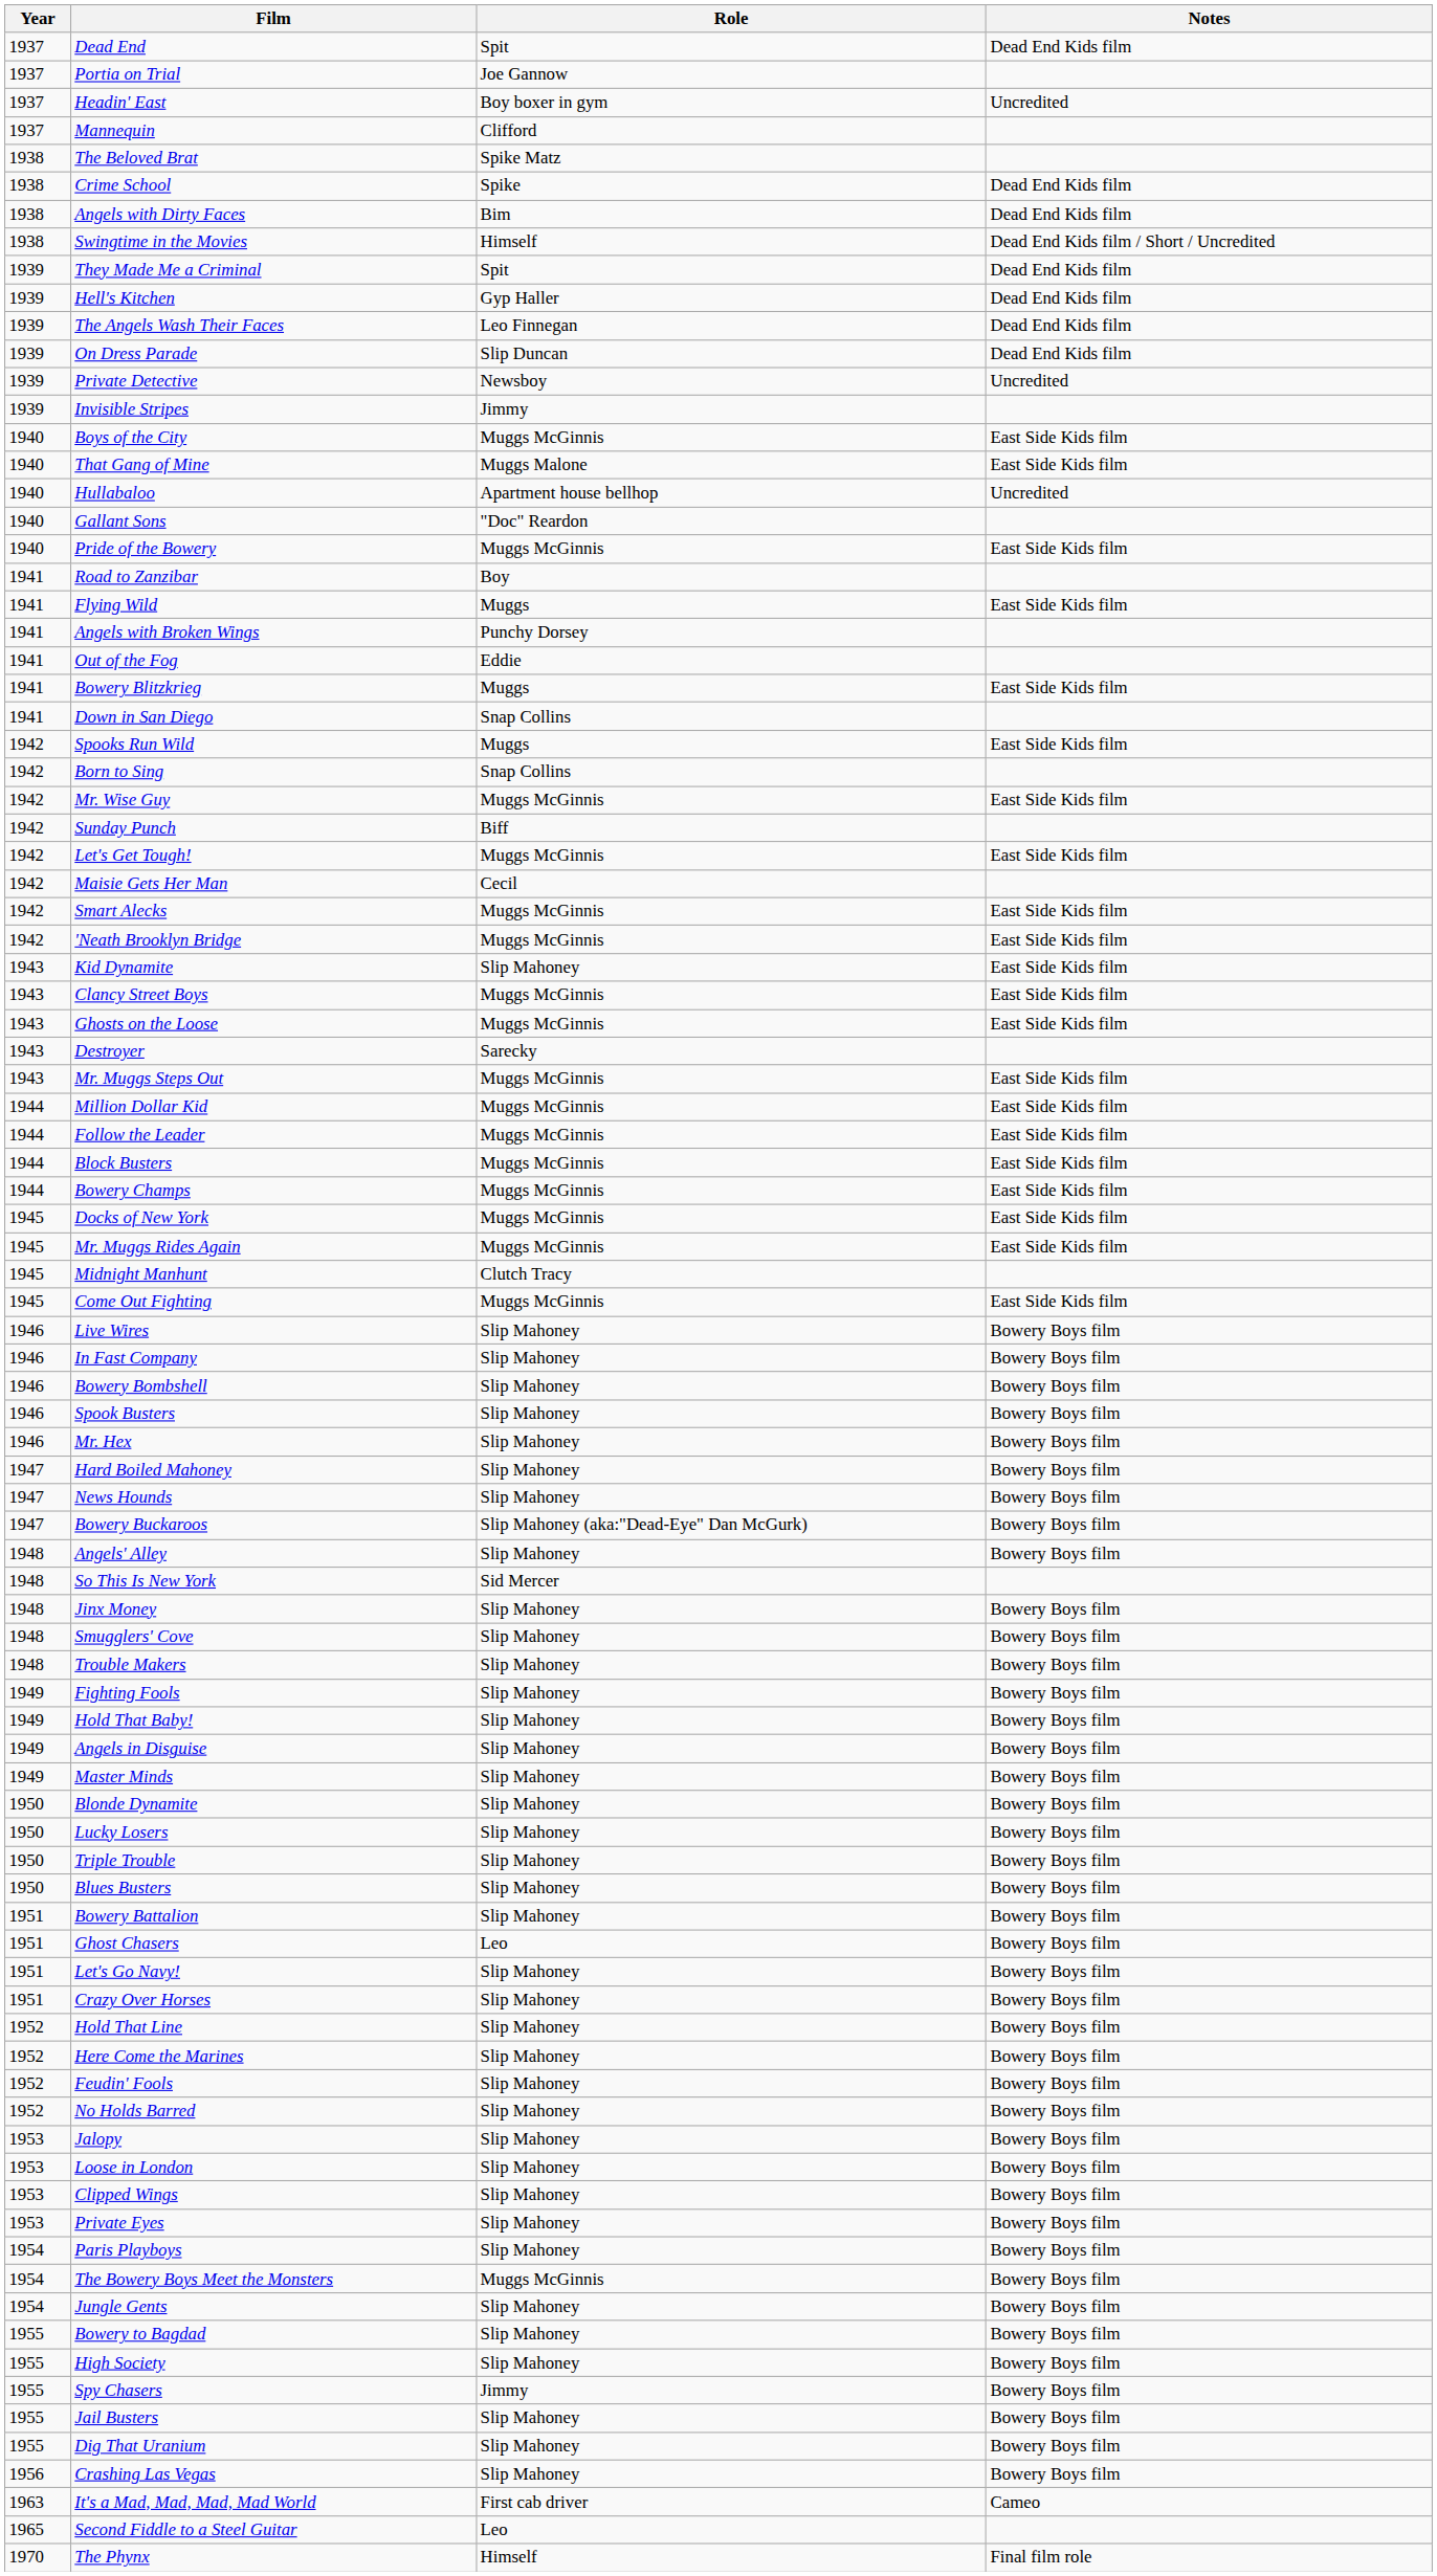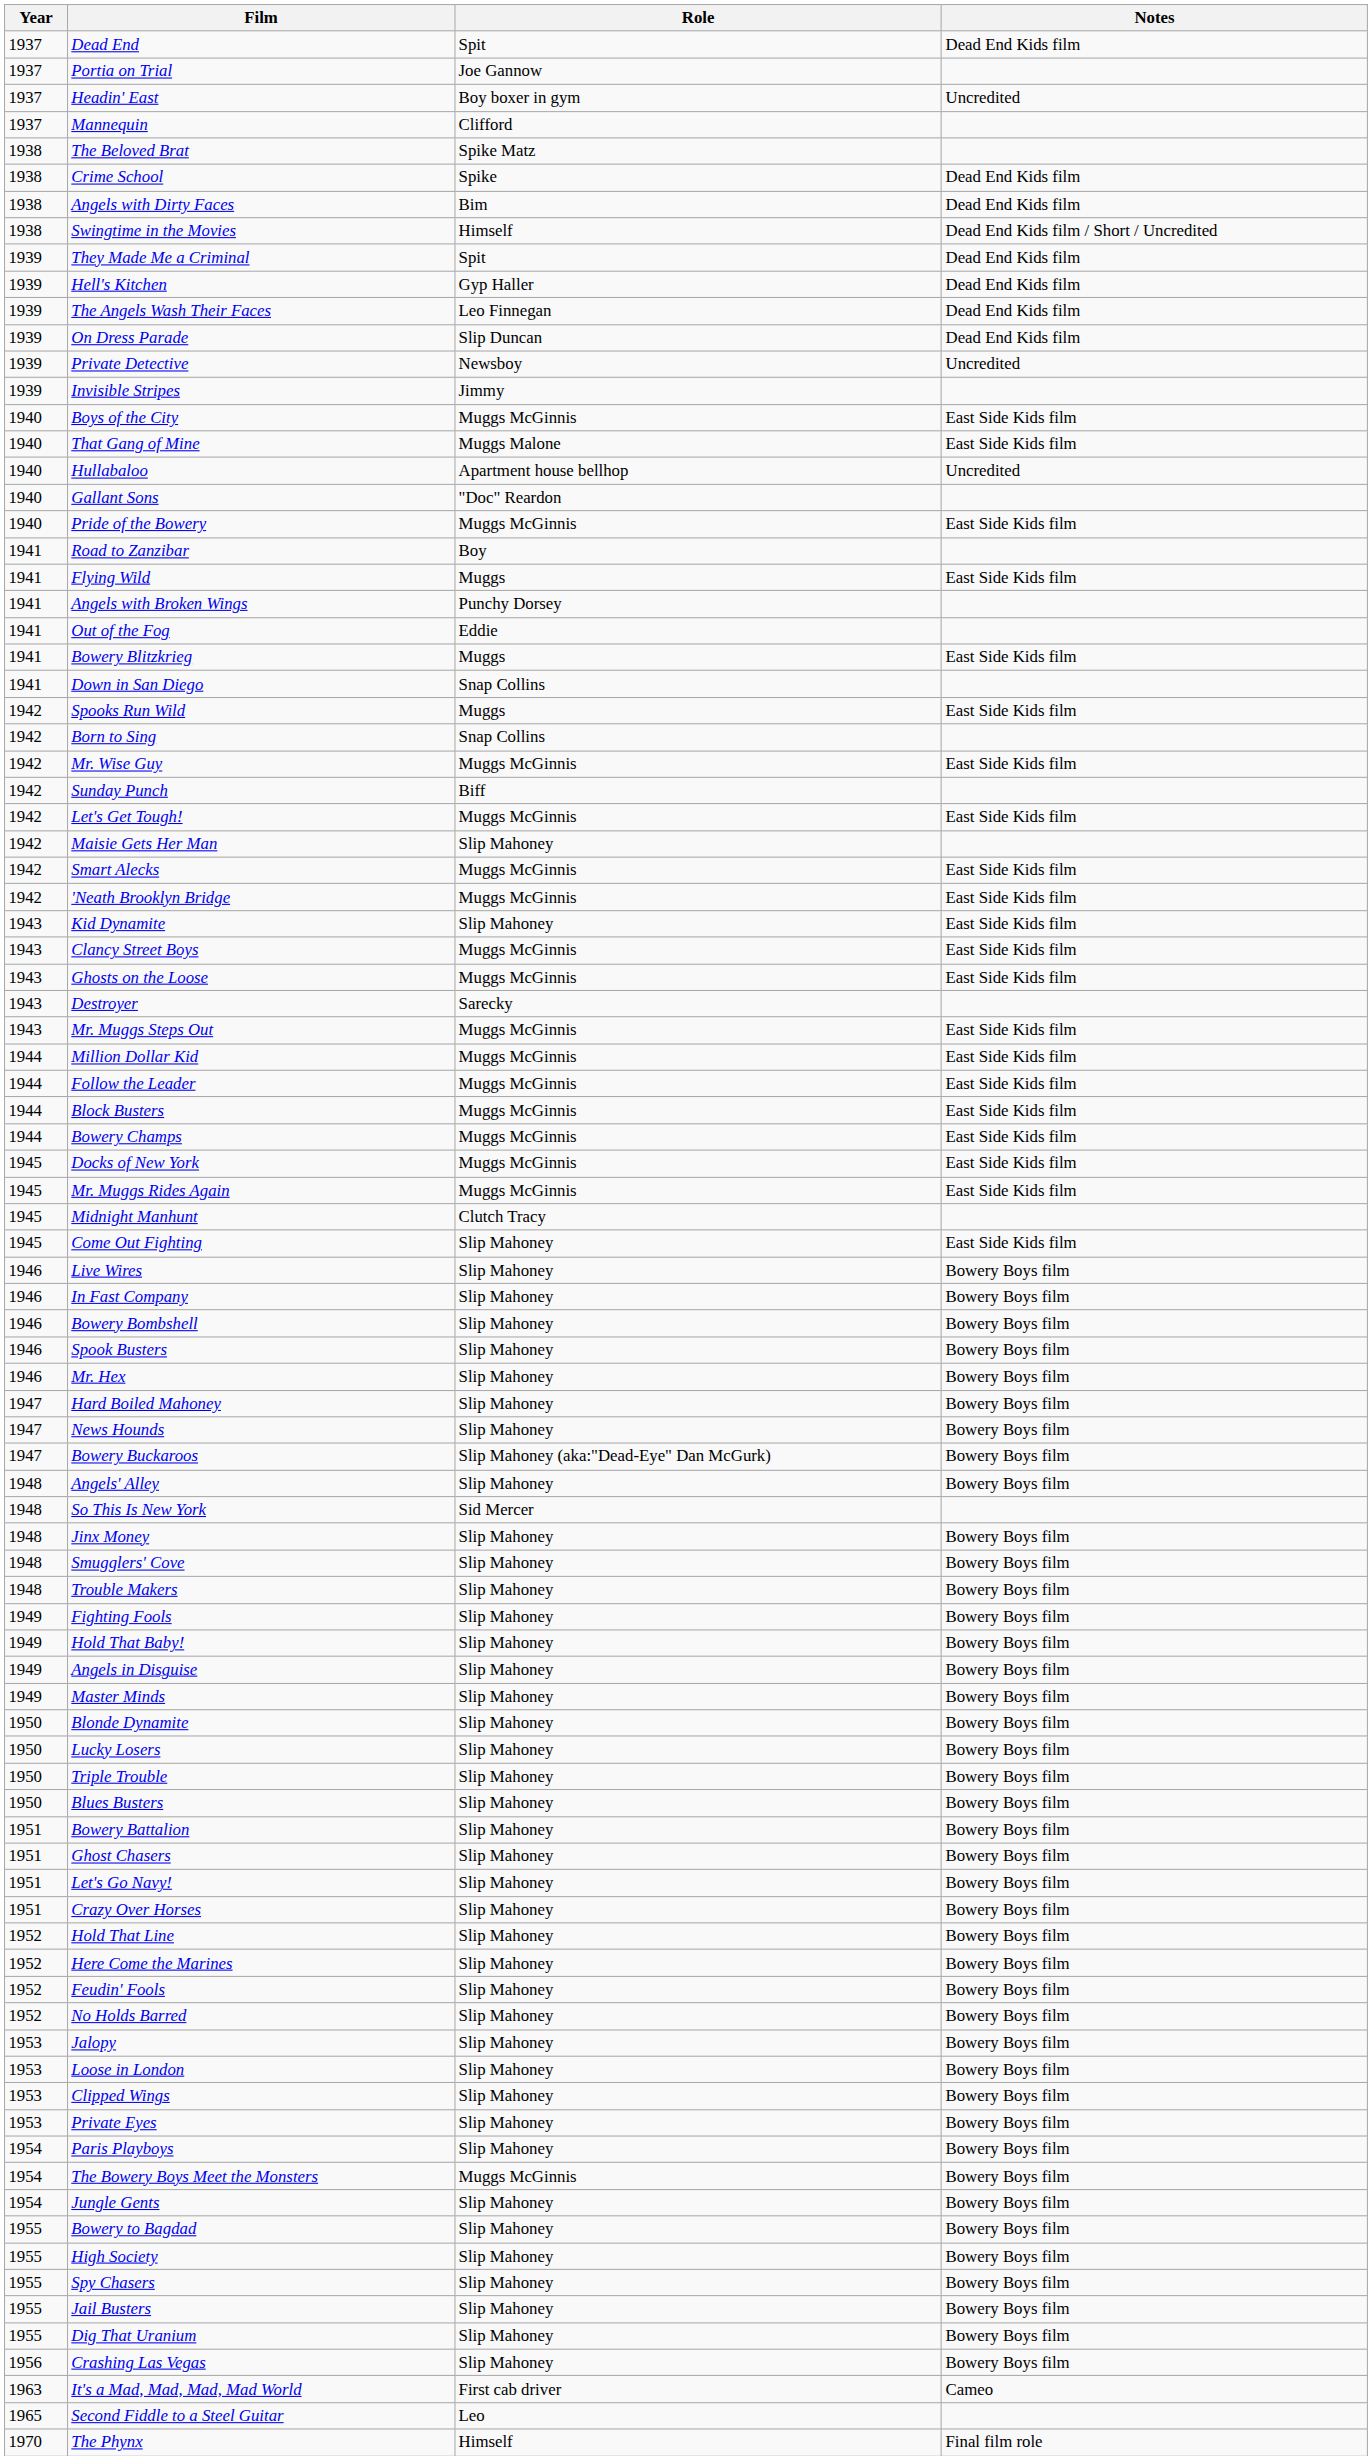Maisie Gets Her Man | Role: Cecil -> Slip Mahoney
Come Out Fighting | Role: Muggs McGinnis -> Slip Mahoney
Ghost Chasers | Role: Leo -> Slip Mahoney
Spy Chasers | Role: Jimmy -> Slip Mahoney
